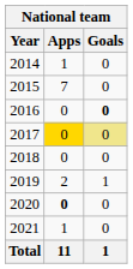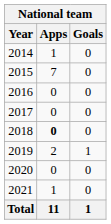2016 | Goals: bold -> normal
2017 | Apps: gold background -> no background
2017 | Goals: khaki background -> no background
2018 | Apps: normal -> bold
2020 | Apps: bold -> normal
